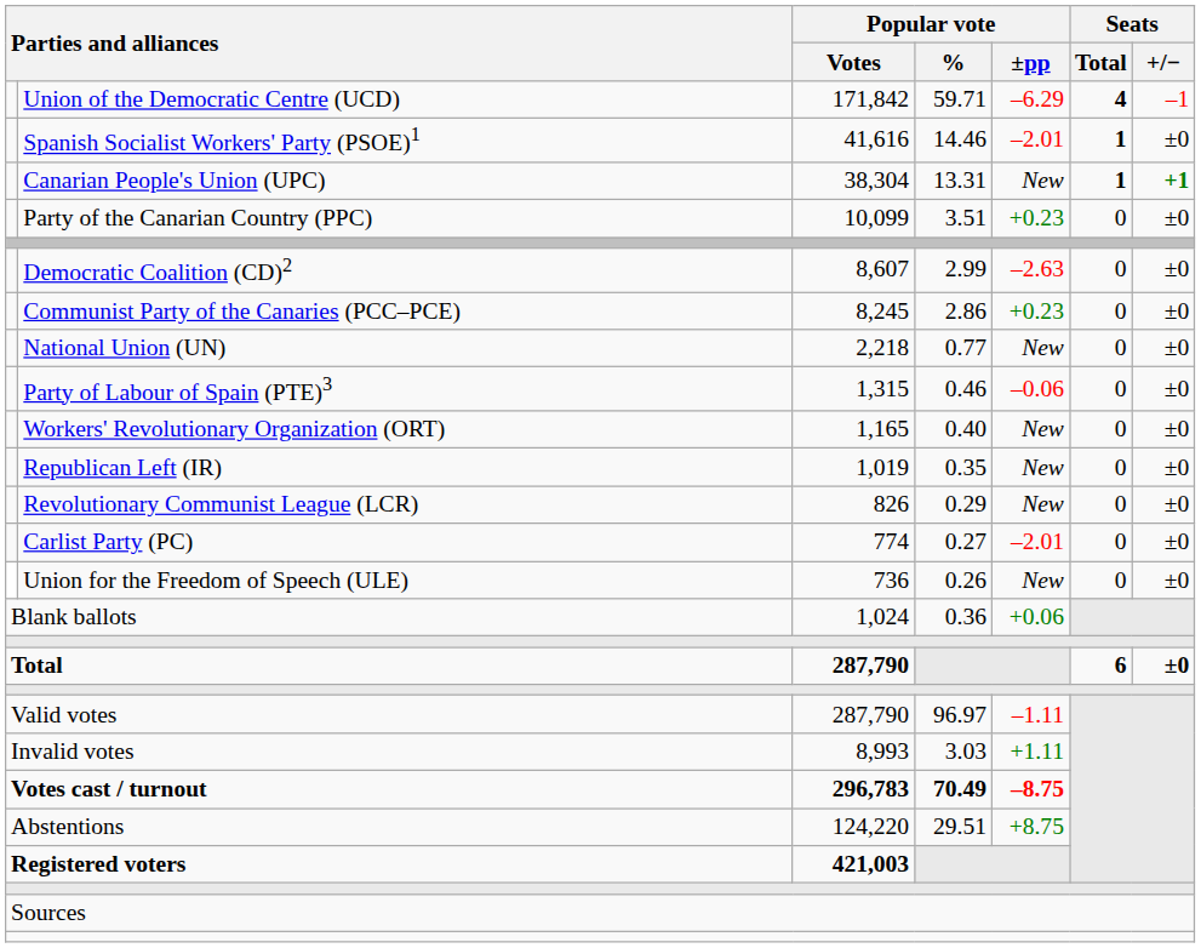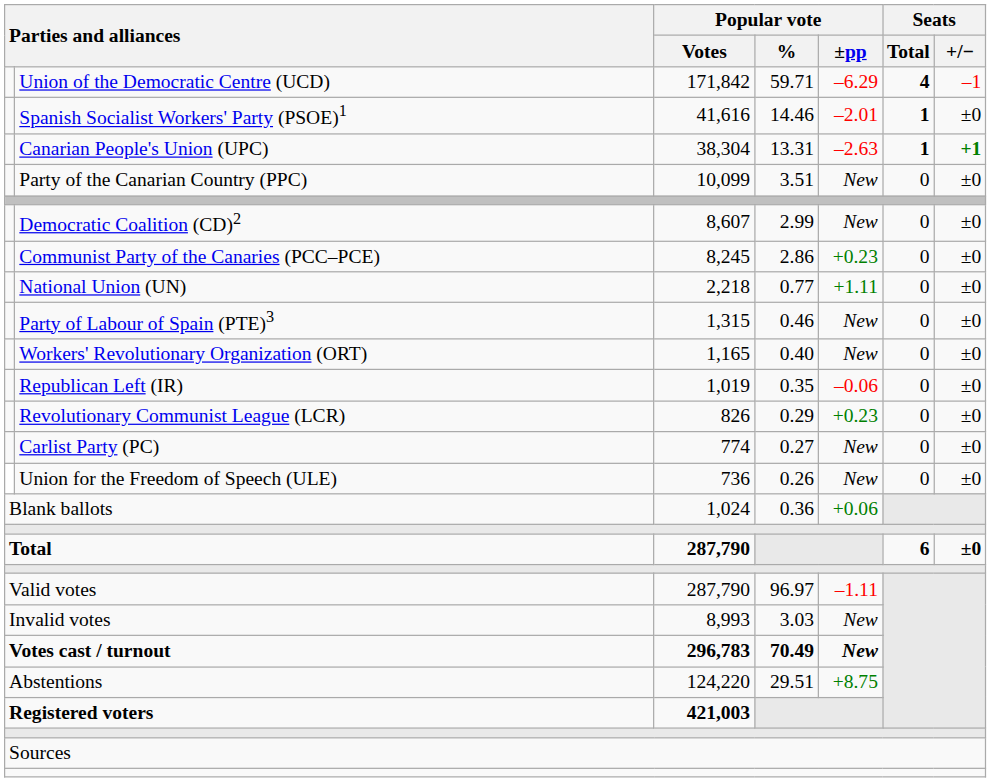Canarian People's Union (UPC) | Popular vote / ±pp: New -> –2.63
Party of the Canarian Country (PPC) | Popular vote / ±pp: +0.23 -> New
Democratic Coalition (CD)2 | Popular vote / ±pp: –2.63 -> New
National Union (UN) | Popular vote / ±pp: New -> +1.11
Party of Labour of Spain (PTE)3 | Popular vote / ±pp: –0.06 -> New
Republican Left (IR) | Popular vote / ±pp: New -> –0.06
Revolutionary Communist League (LCR) | Popular vote / ±pp: New -> +0.23
Carlist Party (PC) | Popular vote / ±pp: –2.01 -> New
Invalid votes | Popular vote / ±pp: +1.11 -> New
Votes cast / turnout | Popular vote / ±pp: –8.75 -> New
